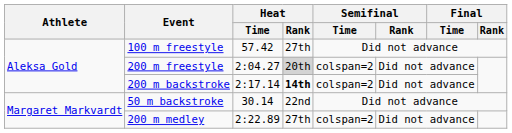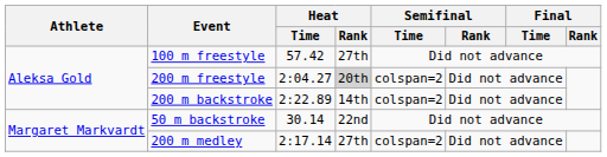200 m backstroke | Heat / Time: 2:17.14 -> 2:22.89
200 m backstroke | Heat / Rank: bold -> normal
200 m medley | Heat / Time: 2:22.89 -> 2:17.14
